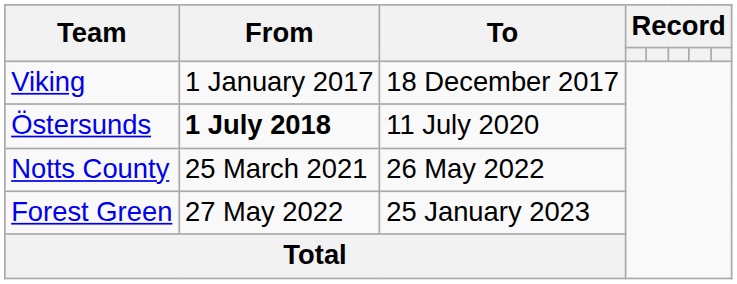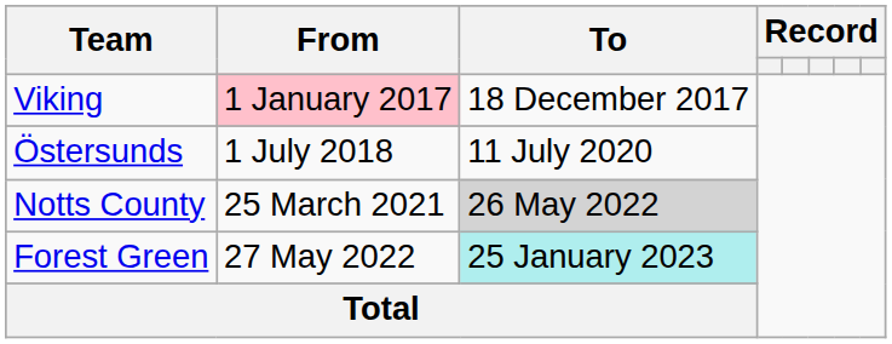Viking | From: no background -> pink background
Östersunds | From: bold -> normal
Notts County | To: no background -> lightgrey background
Forest Green | To: no background -> paleturquoise background
